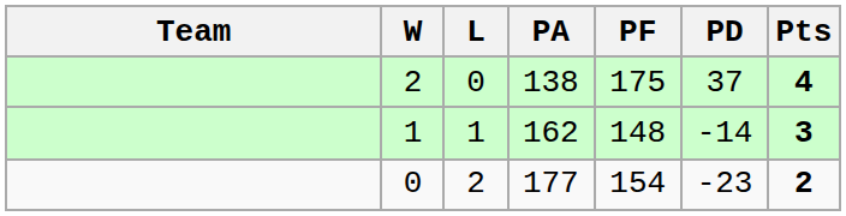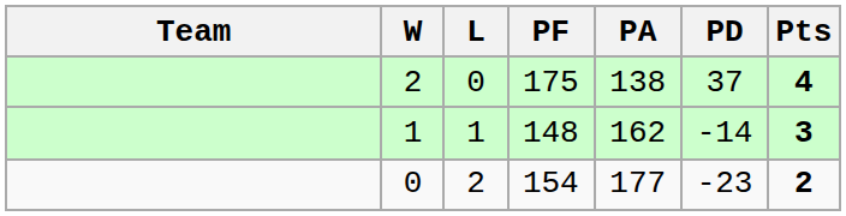columns swapped: PF <-> PA
